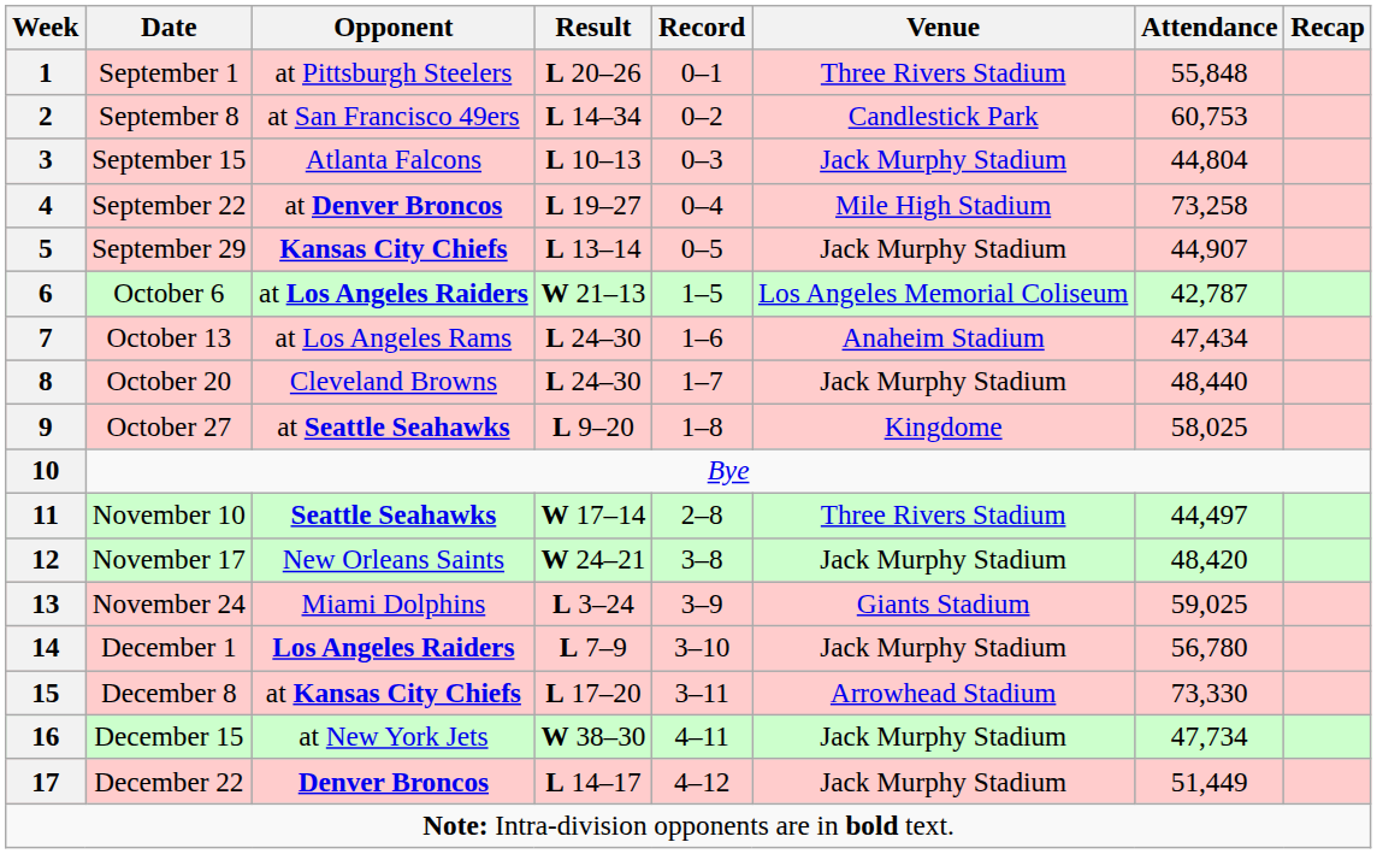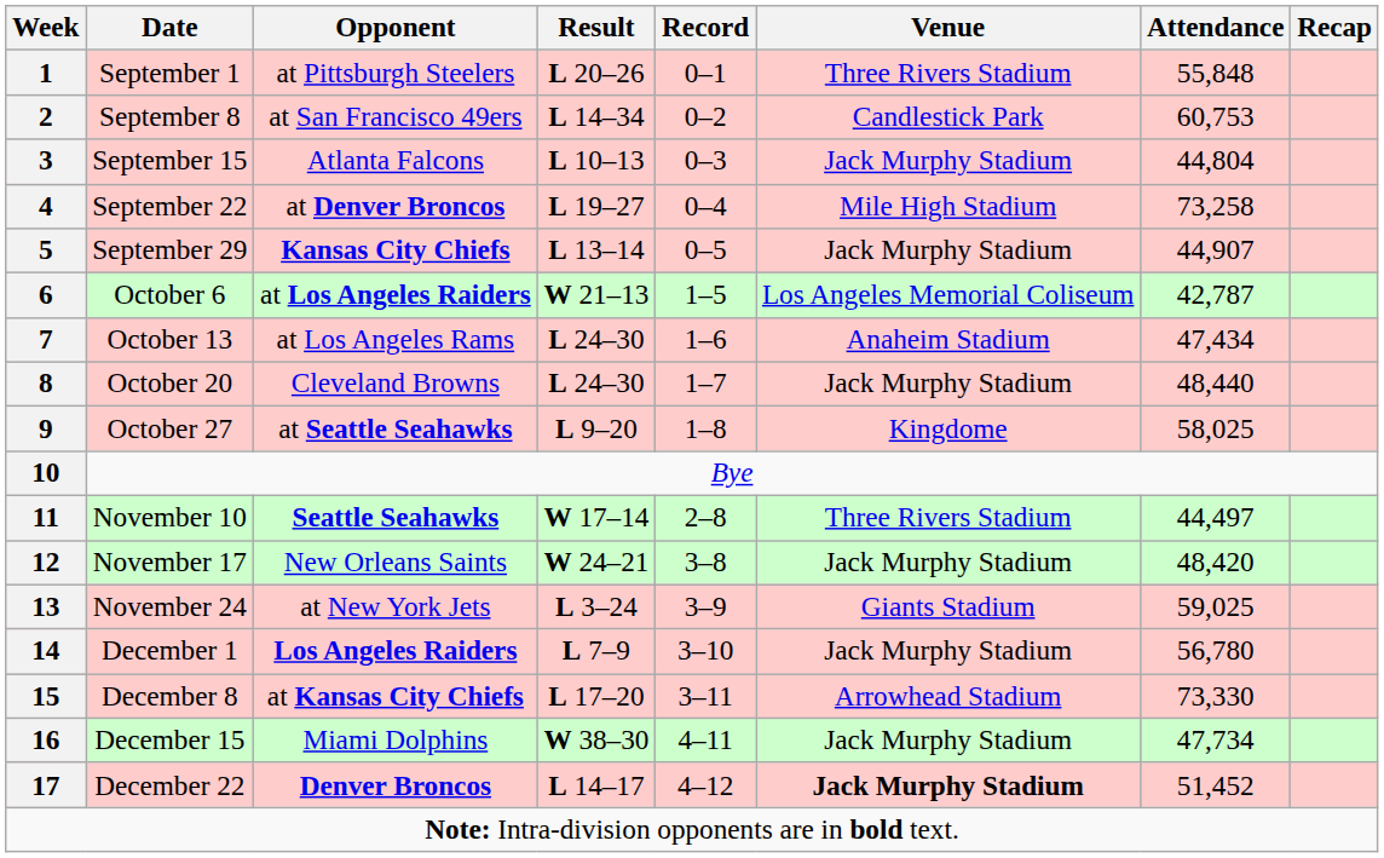13 | Opponent: Miami Dolphins -> at New York Jets
16 | Opponent: at New York Jets -> Miami Dolphins
17 | Venue: normal -> bold
17 | Attendance: 51,449 -> 51,452
